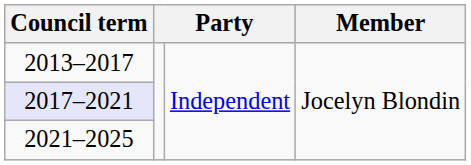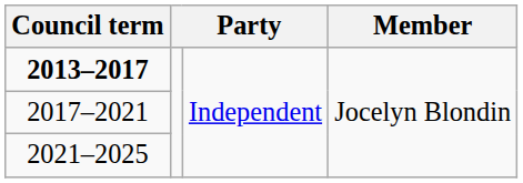2013–2017 | Council term: normal -> bold
2017–2021 | Council term: lavender background -> no background
